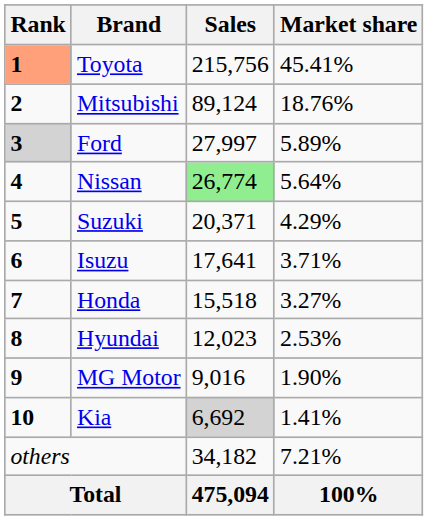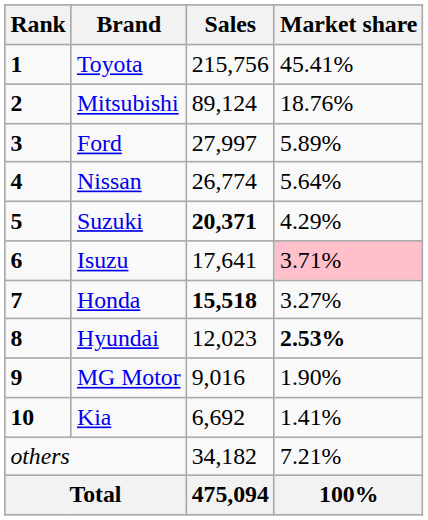Toyota | Rank: lightsalmon background -> no background
Ford | Rank: lightgrey background -> no background
Nissan | Sales: lightgreen background -> no background
Suzuki | Sales: normal -> bold
Isuzu | Market share: no background -> pink background
Honda | Sales: normal -> bold
Hyundai | Market share: normal -> bold
Kia | Sales: lightgrey background -> no background
